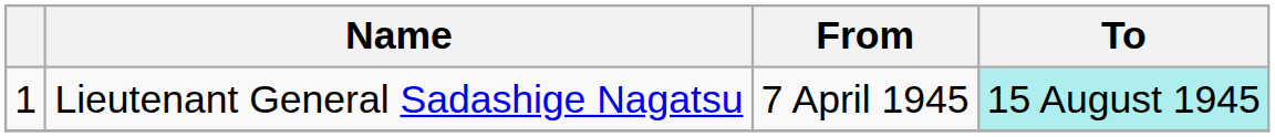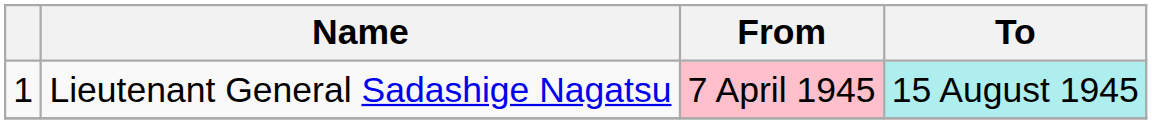Lieutenant General Sadashige Nagatsu | From: no background -> pink background
